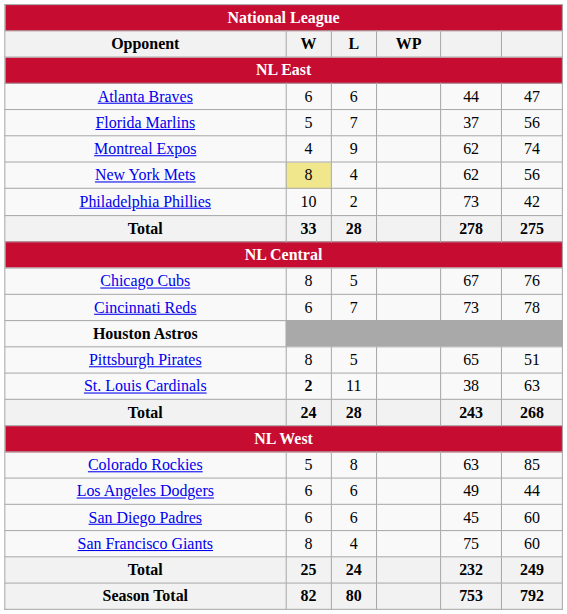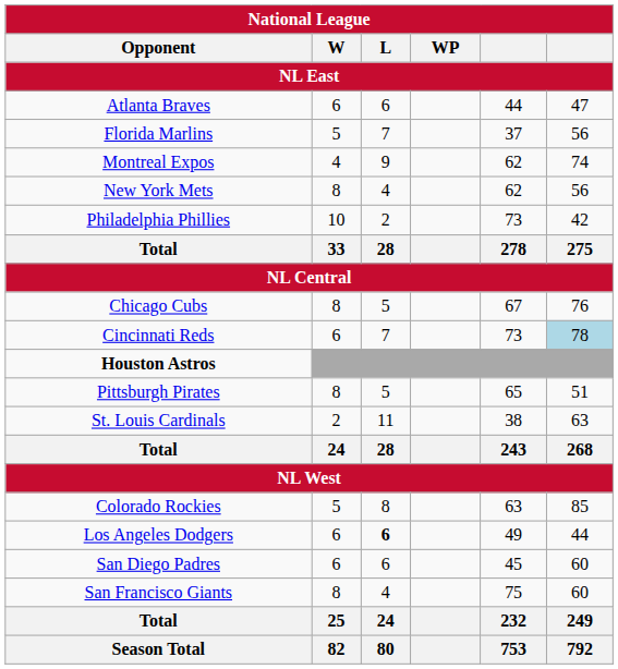New York Mets | W: khaki background -> no background
Cincinnati Reds | column 6: no background -> lightblue background
St. Louis Cardinals | W: bold -> normal
Los Angeles Dodgers | L: normal -> bold
